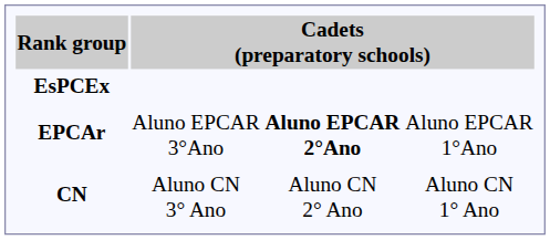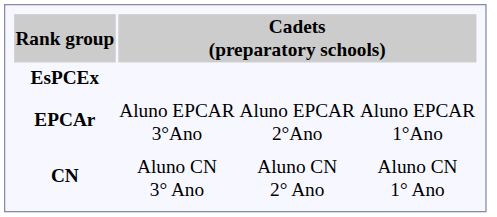EPCAr / Aluno EPCAR 3°Ano | column 3: bold -> normal
